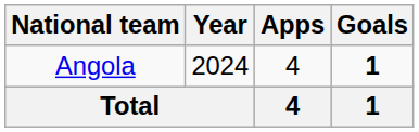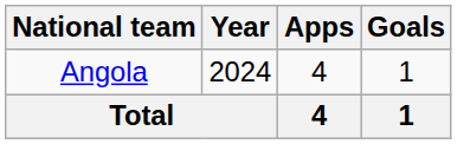Angola | Goals: bold -> normal
